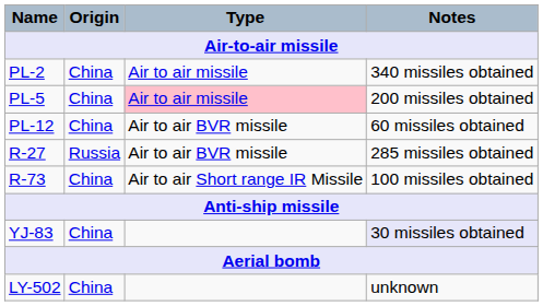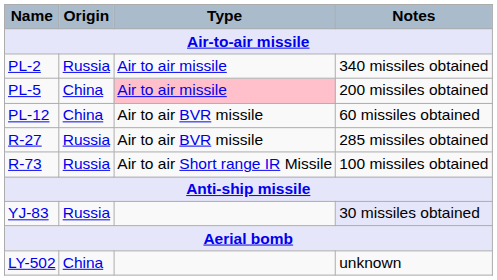PL-2 | Origin / Air-to-air missile: China -> Russia
R-73 | Origin / Air-to-air missile: China -> Russia
YJ-83 | Origin / Air-to-air missile: China -> Russia
